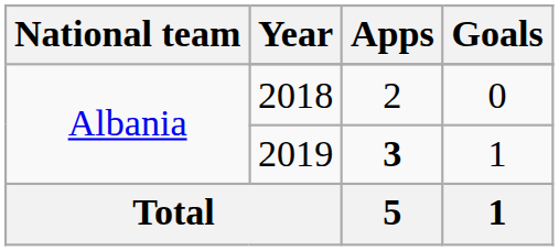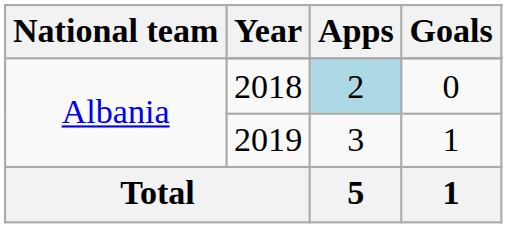2018 | Apps: no background -> lightblue background
2019 | Apps: bold -> normal
